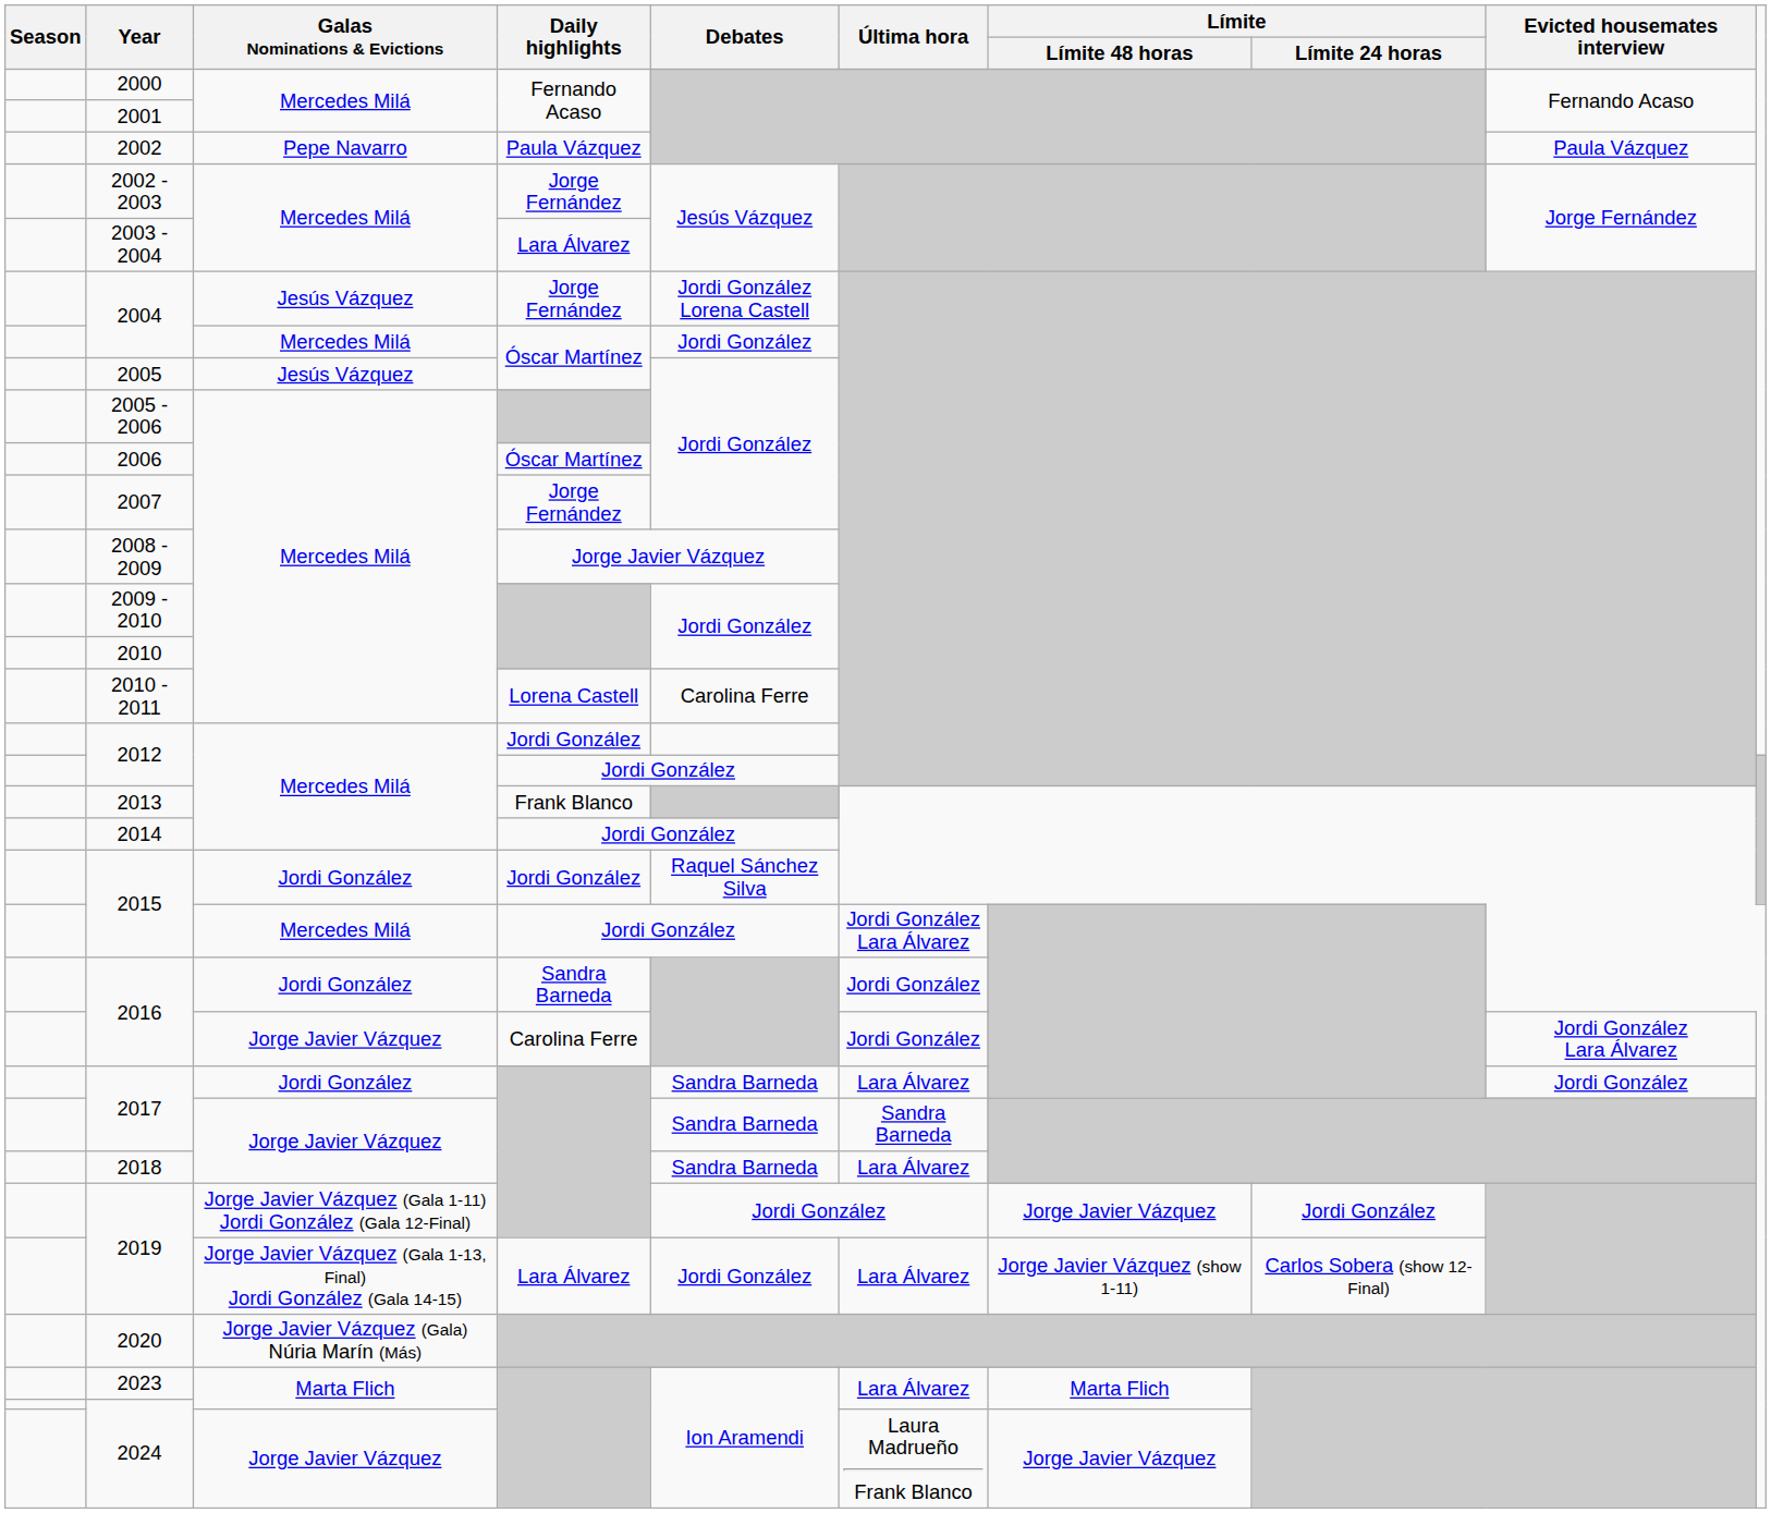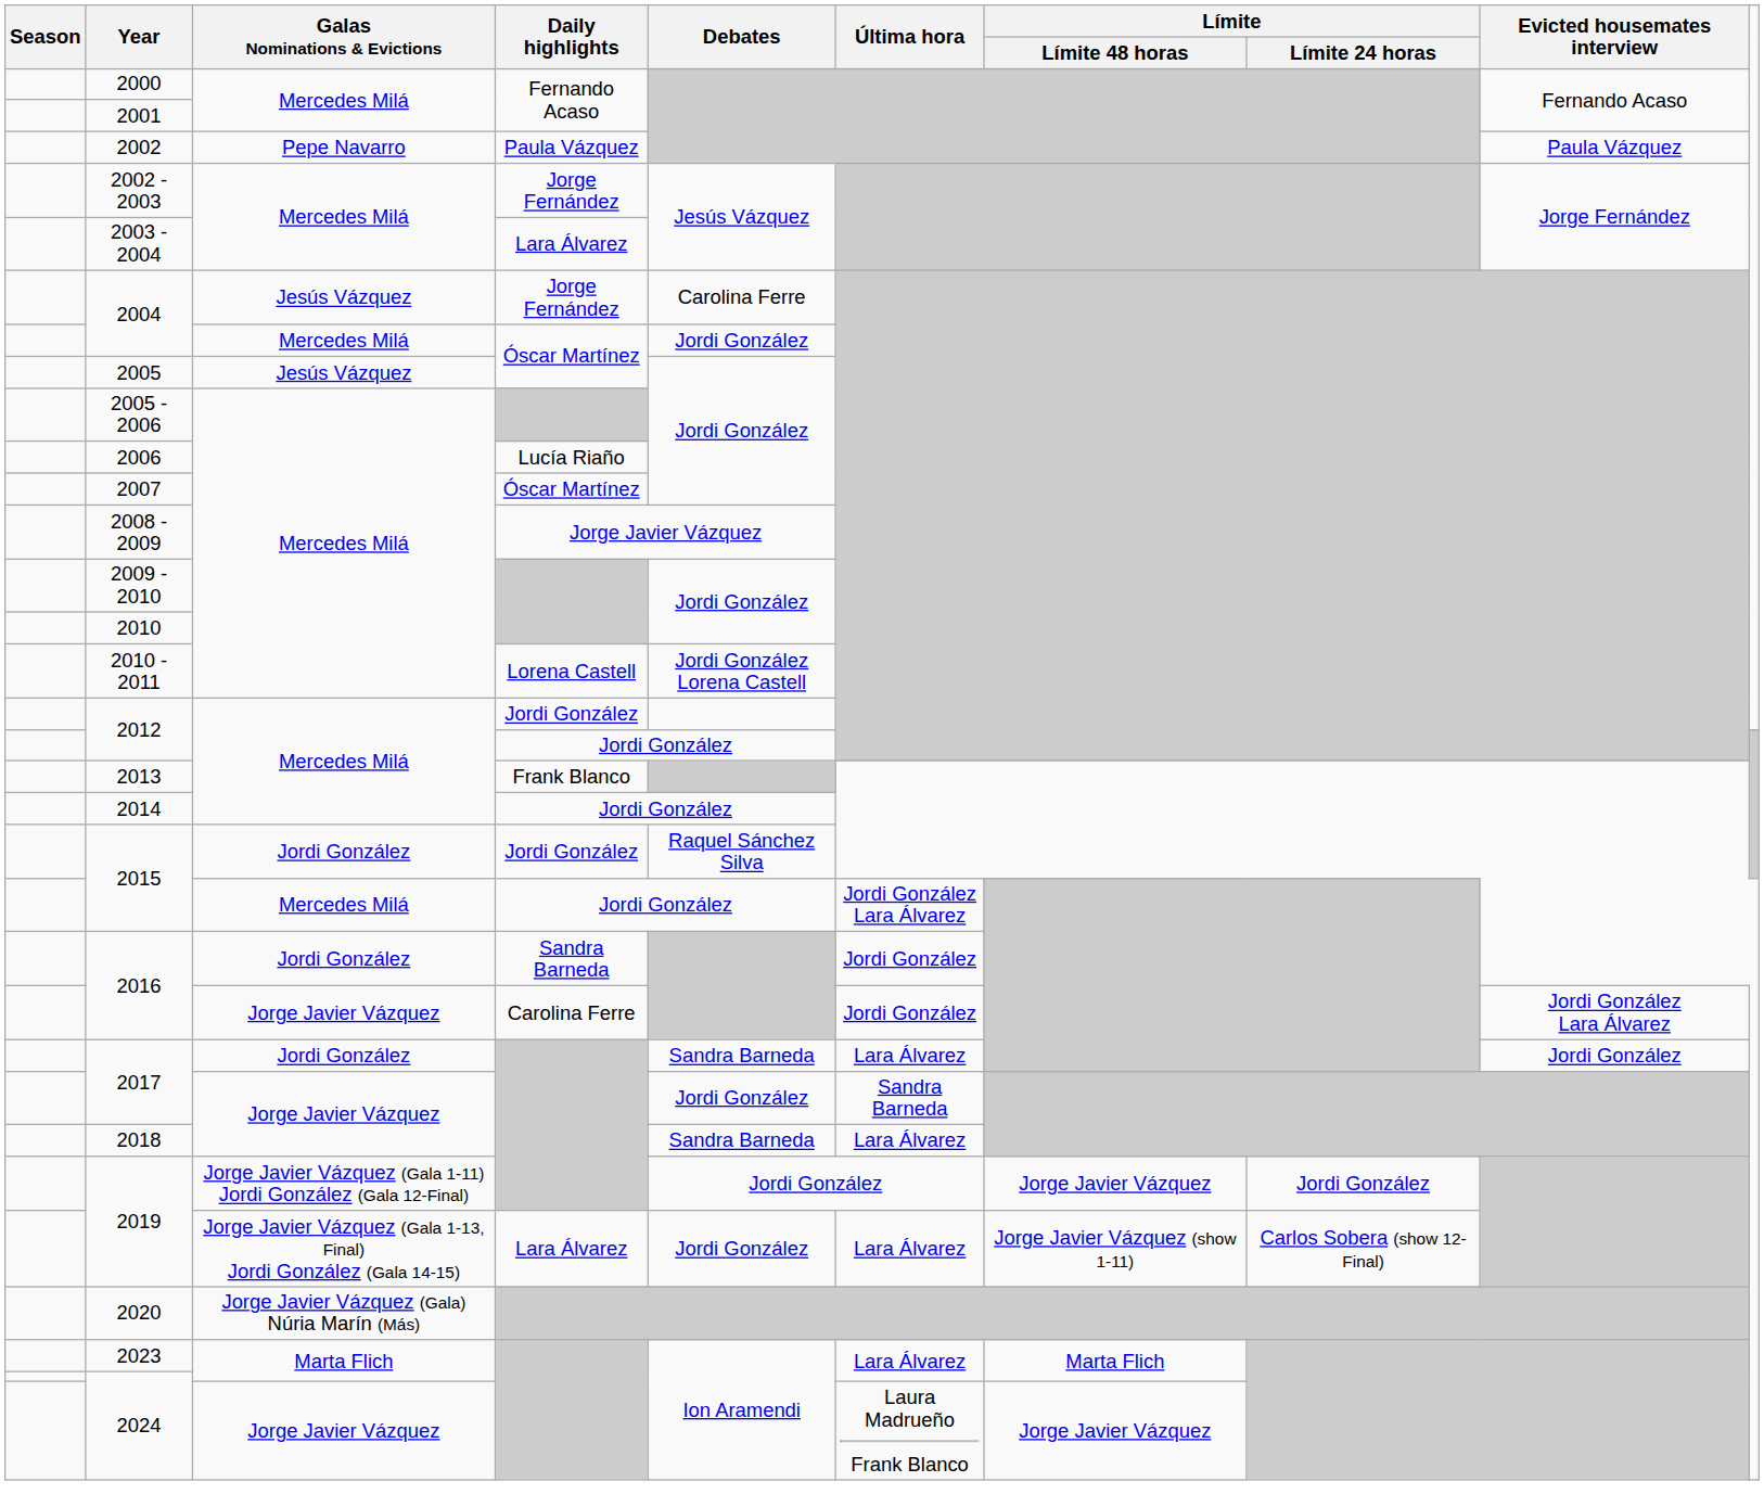2004 / Jesús Vázquez | Debates: Jordi González Lorena Castell -> Carolina Ferre
2006 | Daily highlights: Óscar Martínez -> Lucía Riaño
2007 | Daily highlights: Jorge Fernández -> Óscar Martínez
2010 - 2011 | Debates: Carolina Ferre -> Jordi González Lorena Castell
2017 / Jorge Javier Vázquez | Debates: Sandra Barneda -> Jordi González
